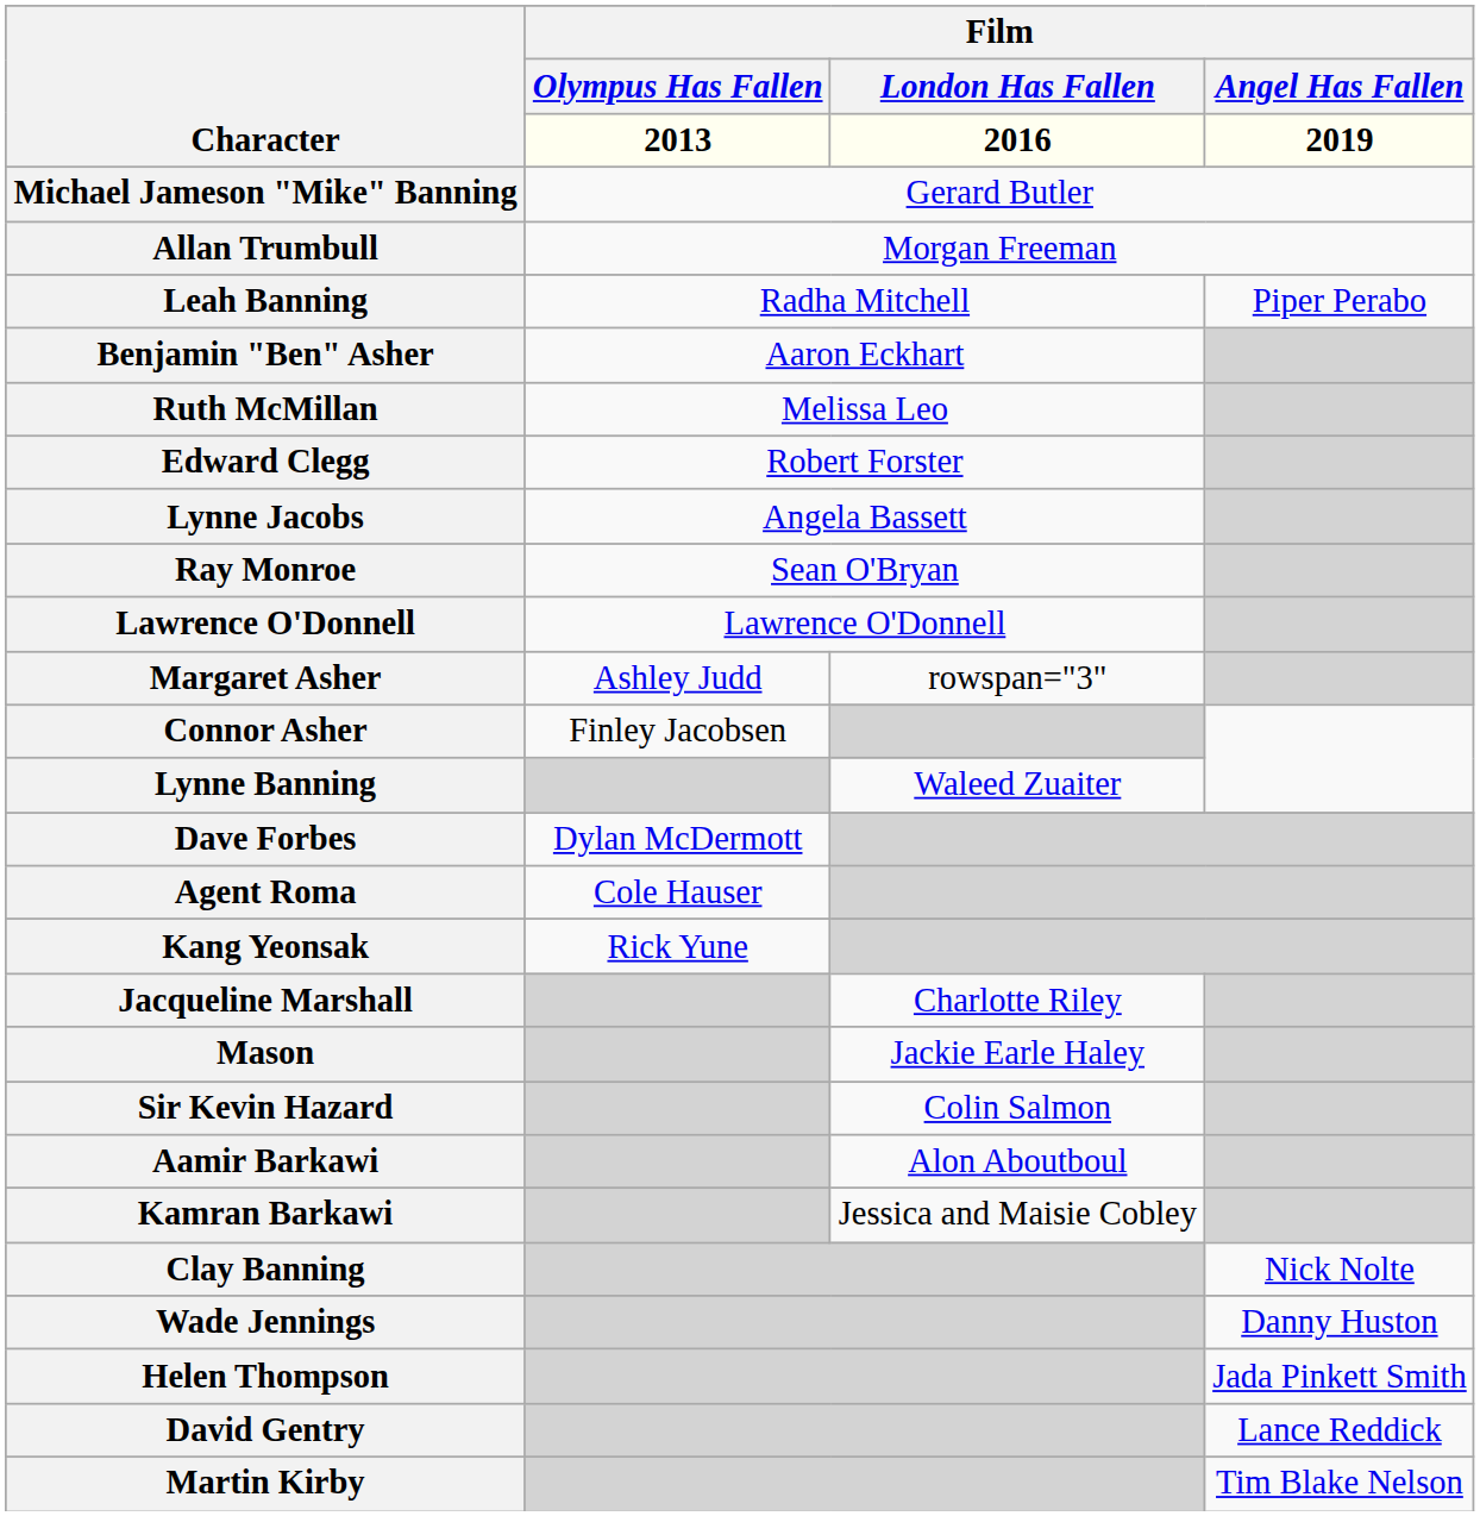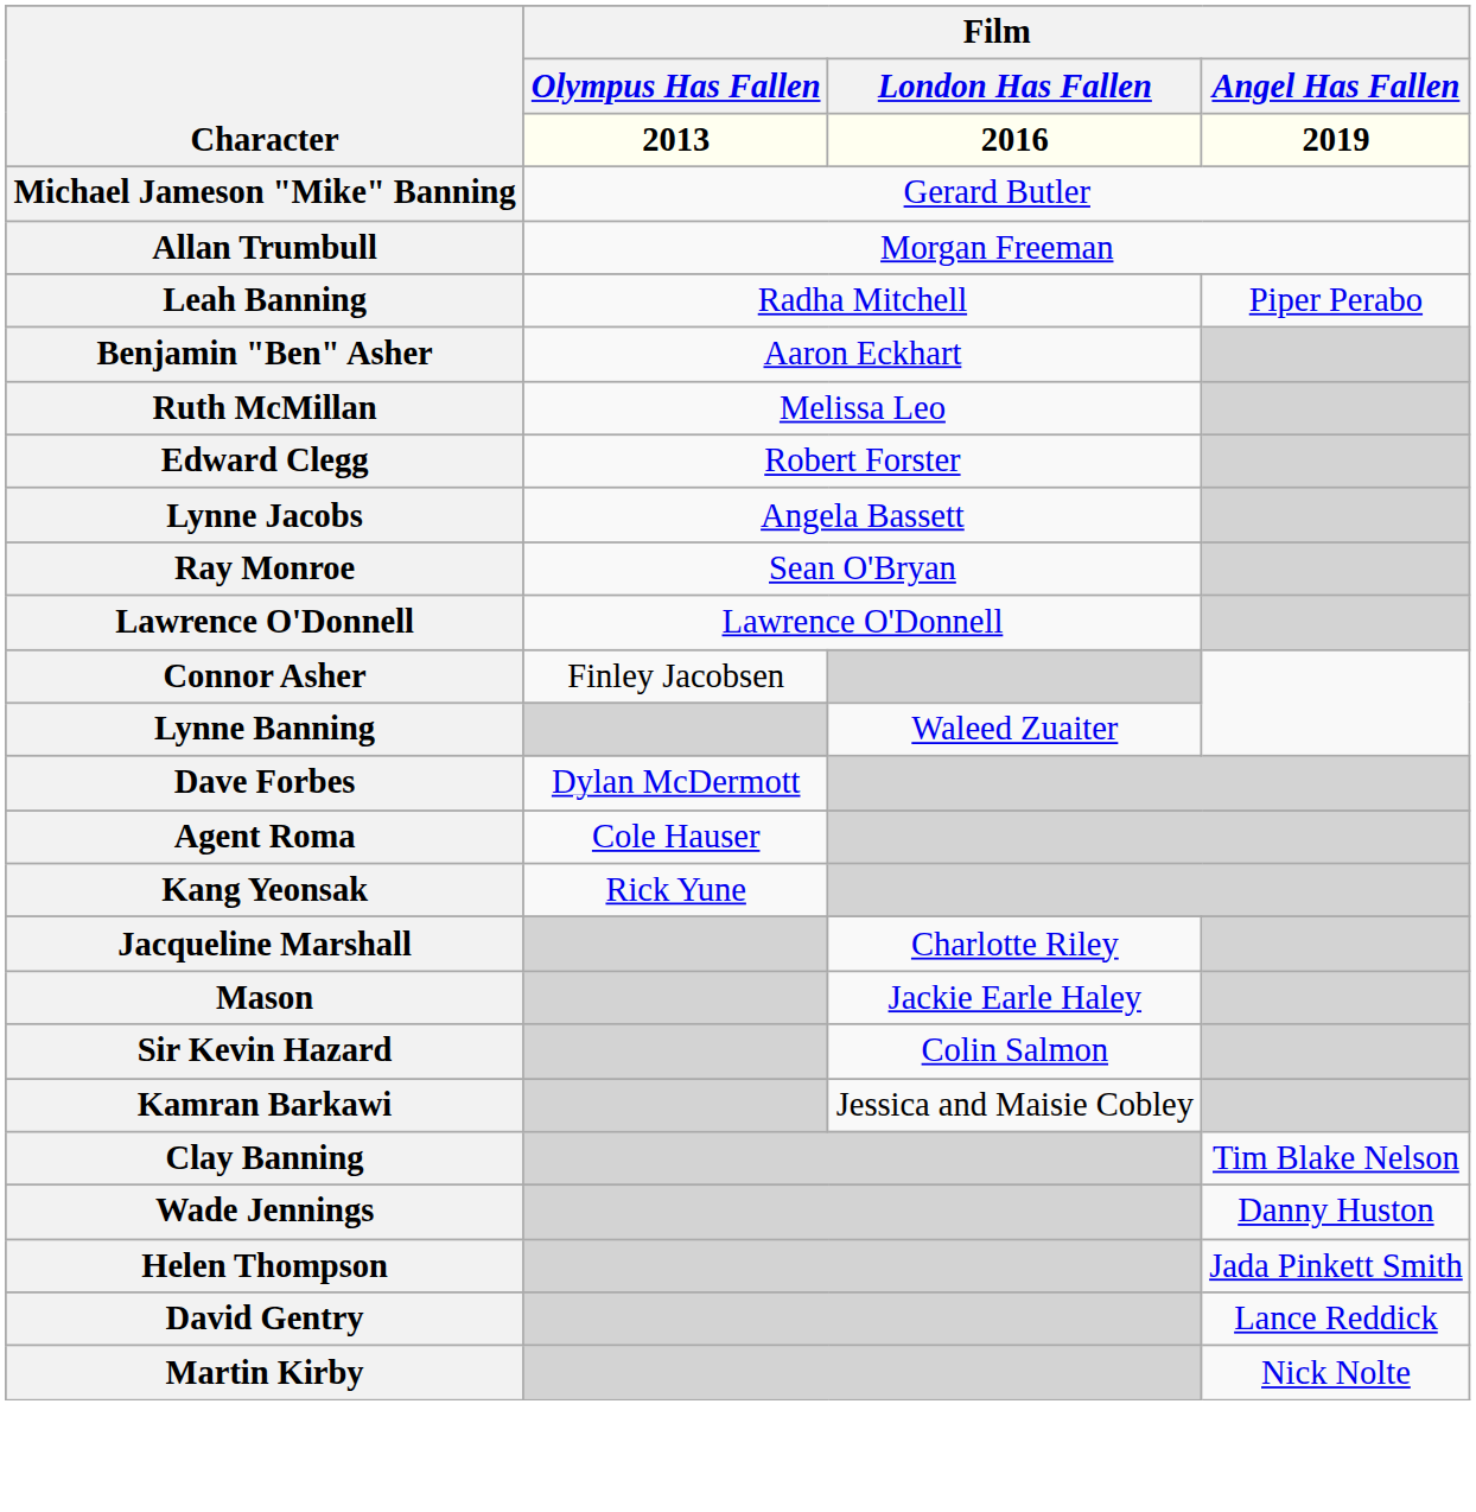- row: Margaret Asher | Ashley Judd | rowspan="3"
- row: Aamir Barkawi | Alon Aboutboul
Clay Banning | Film / Angel Has Fallen / 2019: Nick Nolte -> Tim Blake Nelson
Martin Kirby | Film / Angel Has Fallen / 2019: Tim Blake Nelson -> Nick Nolte
